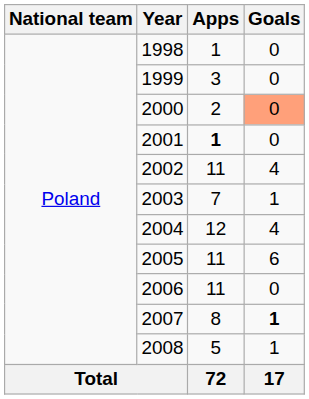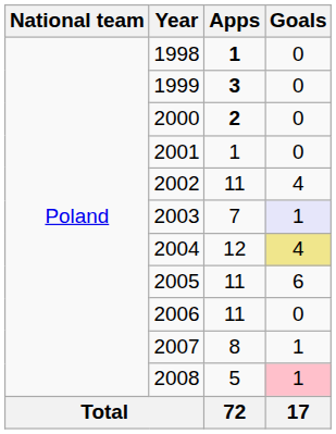1998 | Apps: normal -> bold
1999 | Apps: normal -> bold
2000 | Apps: normal -> bold
2000 | Goals: lightsalmon background -> no background
2001 | Apps: bold -> normal
2003 | Goals: no background -> lavender background
2004 | Goals: no background -> khaki background
2007 | Goals: bold -> normal
2008 | Goals: no background -> pink background
